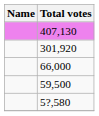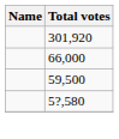- row: 407,130
